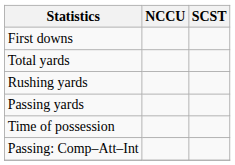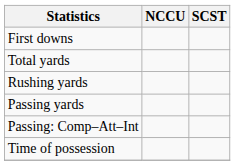rows swapped: Passing: Comp–Att–Int <-> Time of possession
